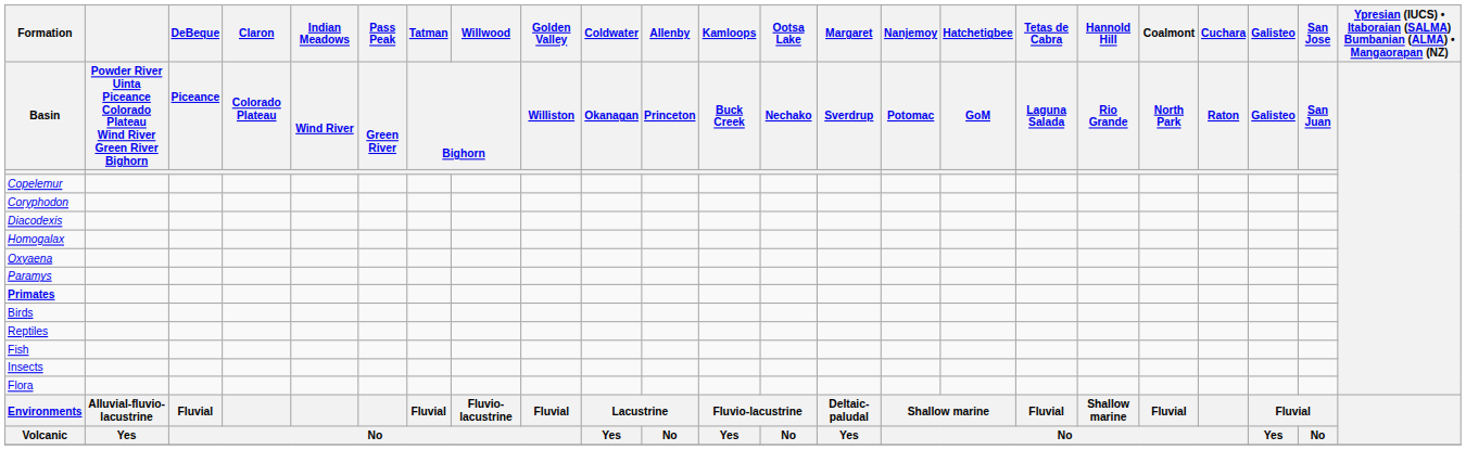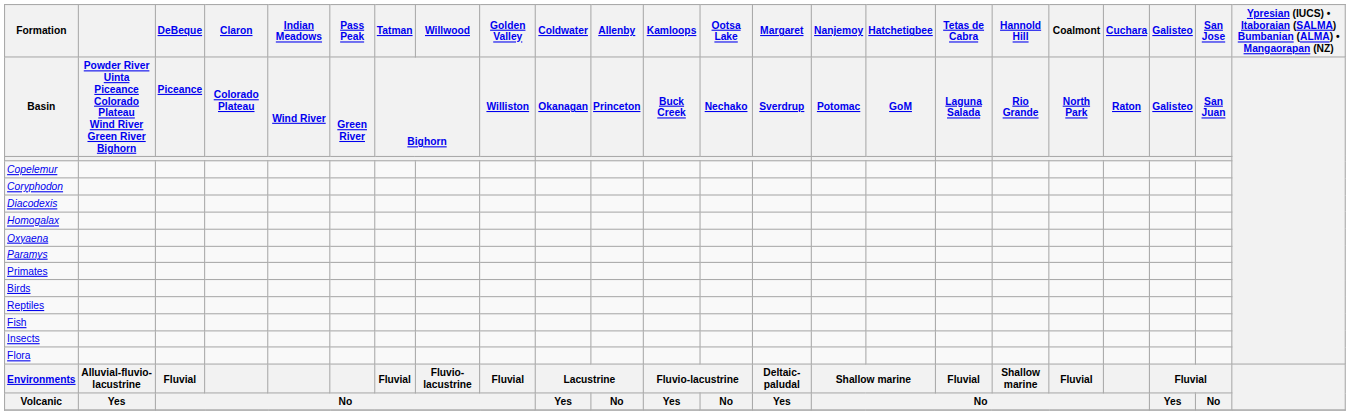Primates | Formation / Basin: bold -> normal
